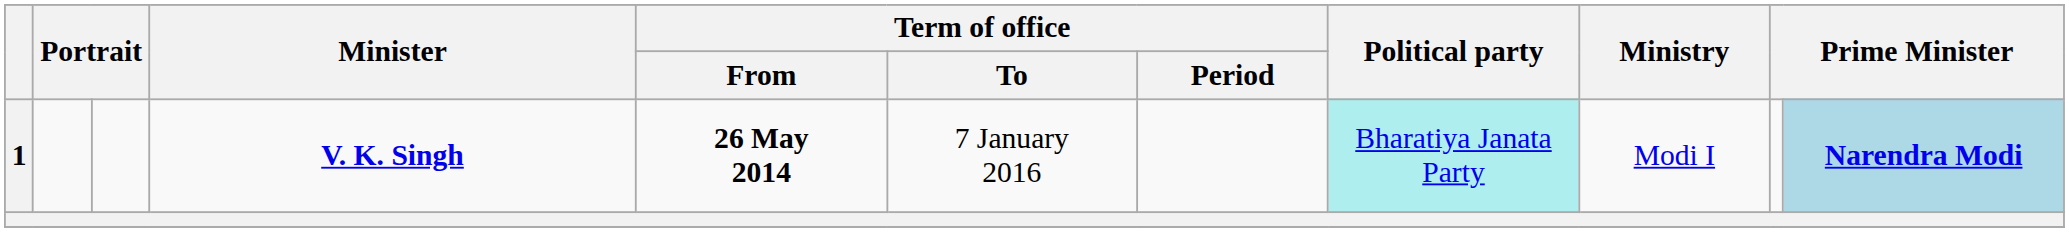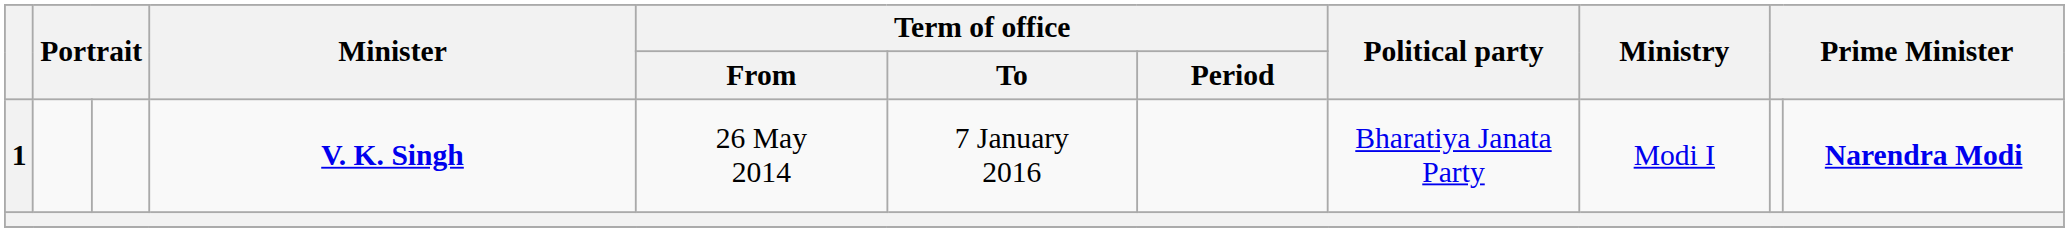1 | Term of office / From: bold -> normal
1 | Political party: paleturquoise background -> no background
1 | column 11: lightblue background -> no background
